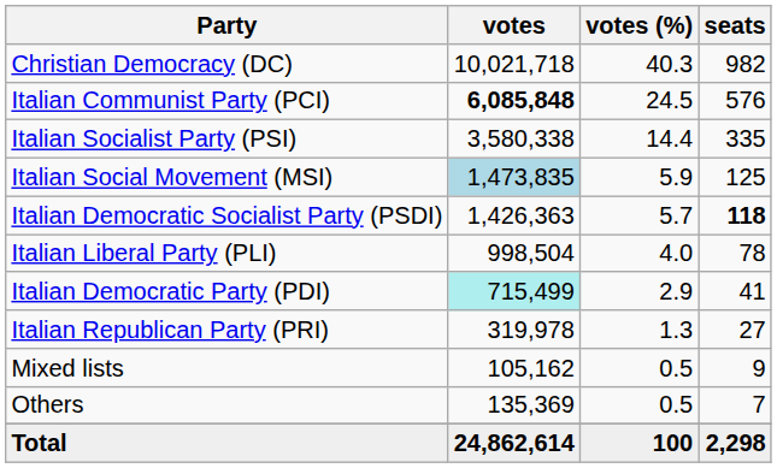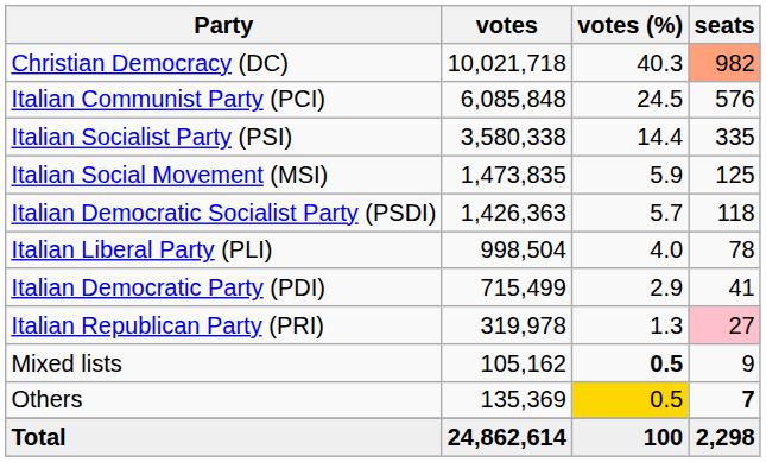Christian Democracy (DC) | seats: no background -> lightsalmon background
Italian Communist Party (PCI) | votes: bold -> normal
Italian Social Movement (MSI) | votes: lightblue background -> no background
Italian Democratic Socialist Party (PSDI) | seats: bold -> normal
Italian Democratic Party (PDI) | votes: paleturquoise background -> no background
Italian Republican Party (PRI) | seats: no background -> pink background
Mixed lists | votes (%): normal -> bold
Others | votes (%): no background -> gold background
Others | seats: normal -> bold
